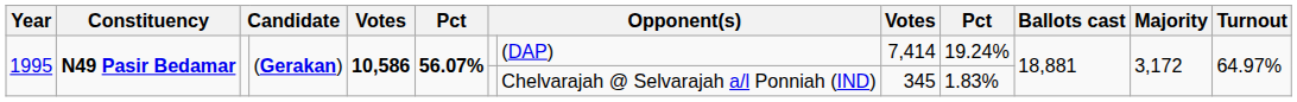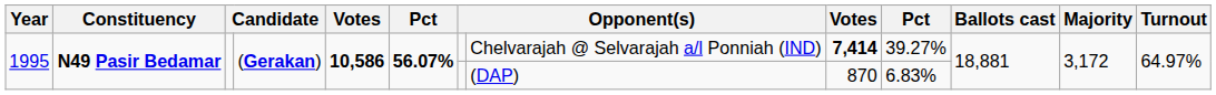row 2 | column 8: (DAP) -> Chelvarajah @ Selvarajah a/l Ponniah (IND)
row 2 | column 9: normal -> bold
row 2 | column 10: 19.24% -> 39.27%
row 3 | column 8: Chelvarajah @ Selvarajah a/l Ponniah (IND) -> (DAP)
row 3 | column 9: 345 -> 870
row 3 | column 10: 1.83% -> 6.83%
